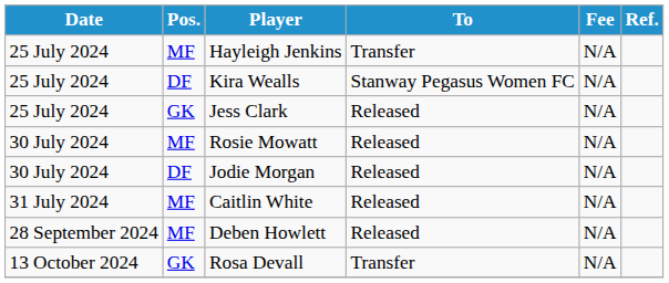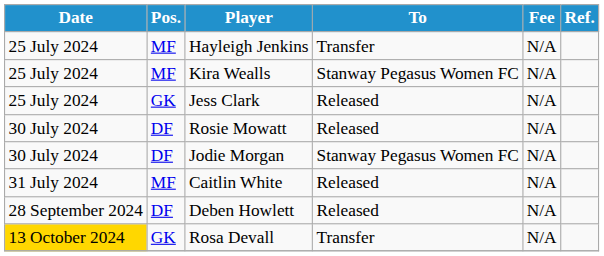Kira Wealls | Pos.: DF -> MF
Rosie Mowatt | Pos.: MF -> DF
Jodie Morgan | To: Released -> Stanway Pegasus Women FC
Deben Howlett | Pos.: MF -> DF
Rosa Devall | Date: no background -> gold background
